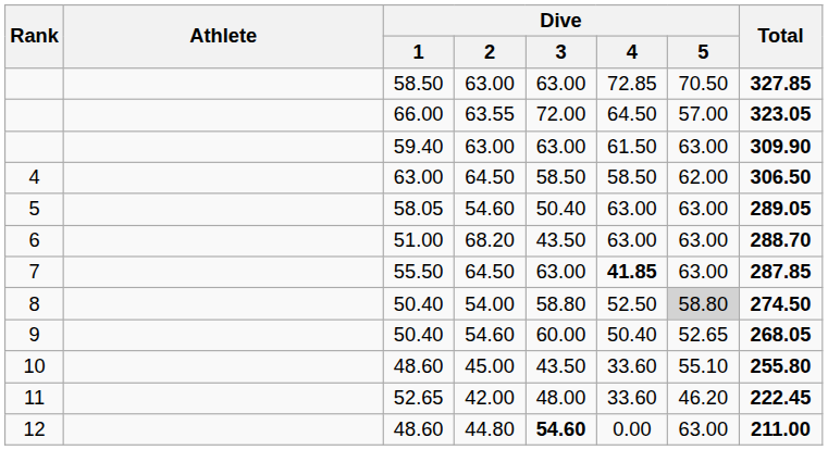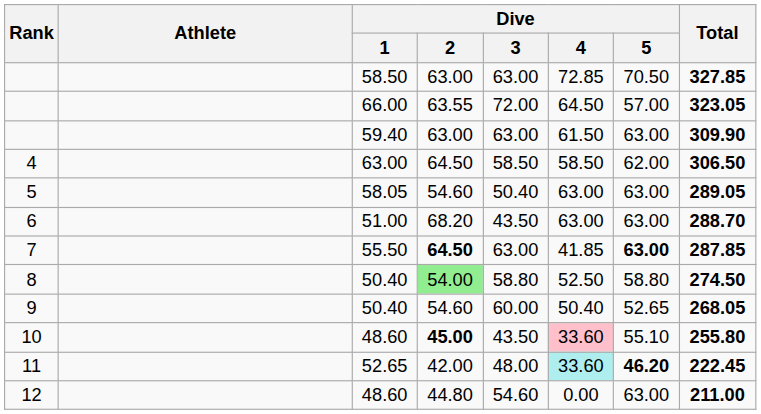7 | Dive / 2: normal -> bold
7 | Dive / 4: bold -> normal
7 | Dive / 5: normal -> bold
8 | Dive / 2: no background -> lightgreen background
8 | Dive / 5: lightgrey background -> no background
10 | Dive / 2: normal -> bold
10 | Dive / 4: no background -> pink background
11 | Dive / 4: no background -> paleturquoise background
11 | Dive / 5: normal -> bold
12 | Dive / 3: bold -> normal
